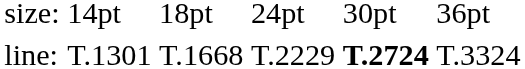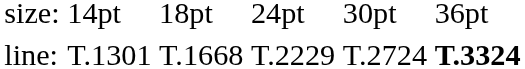line: | column 5: bold -> normal
line: | column 6: normal -> bold
